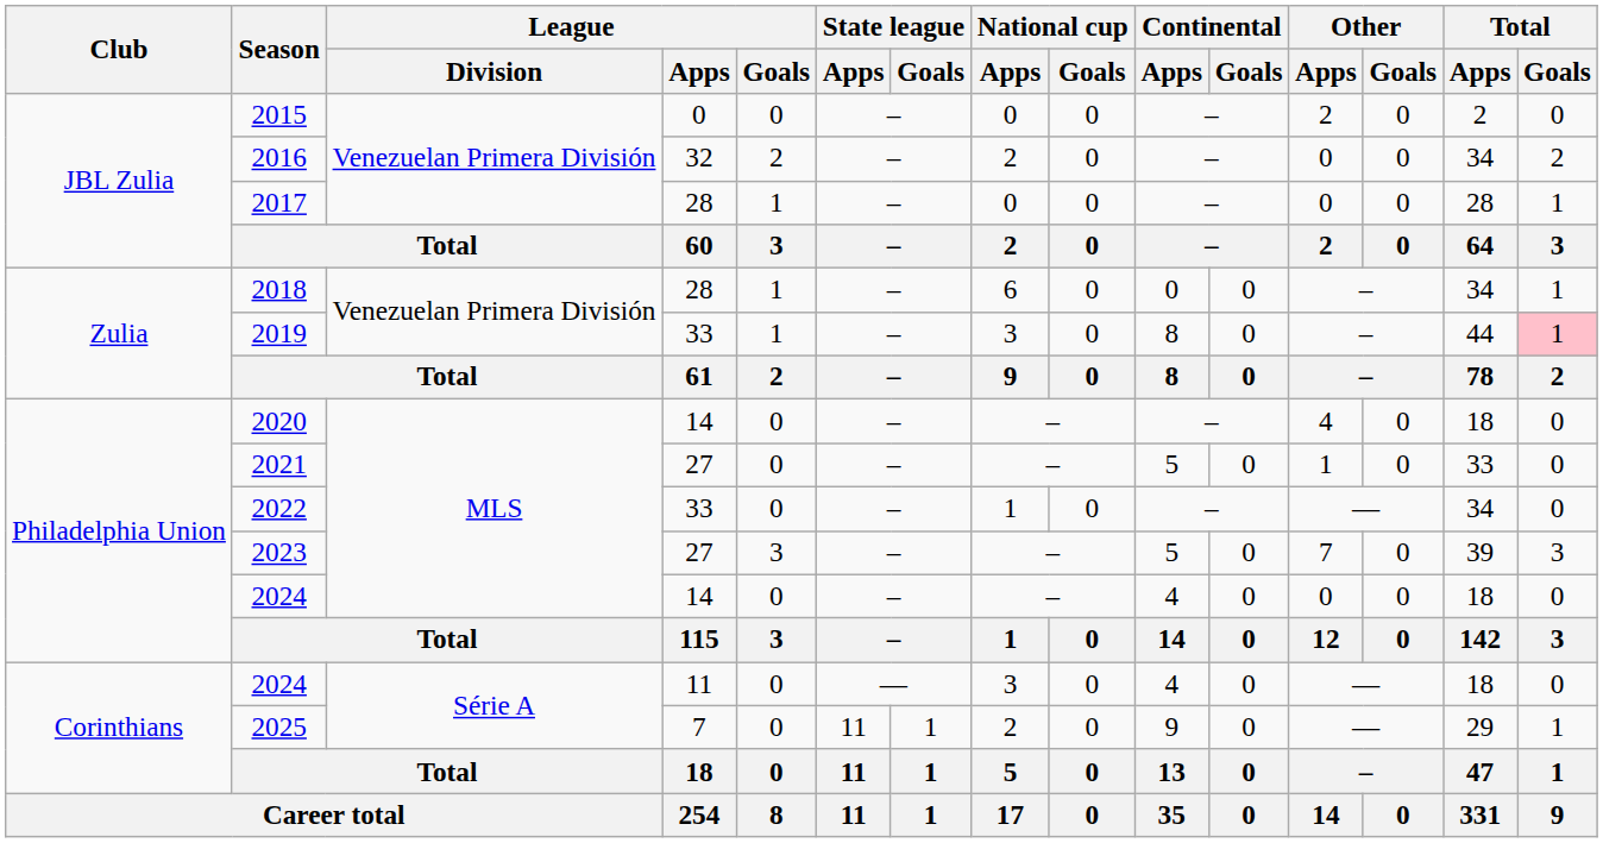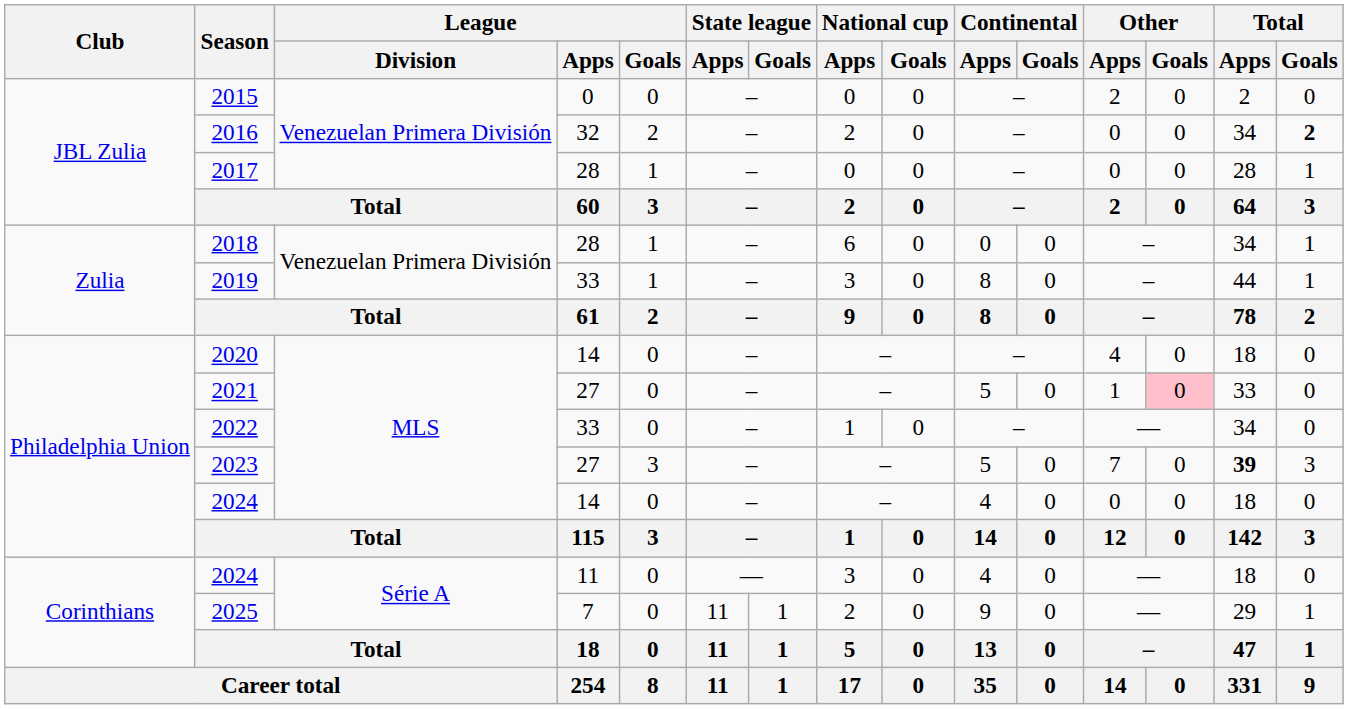2016 | Total / Goals: normal -> bold
2019 | Total / Goals: pink background -> no background
2021 | Other / Goals: no background -> pink background
2023 | Total / Apps: normal -> bold
